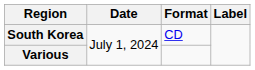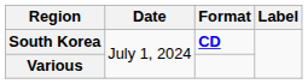South Korea | Format: normal -> bold
